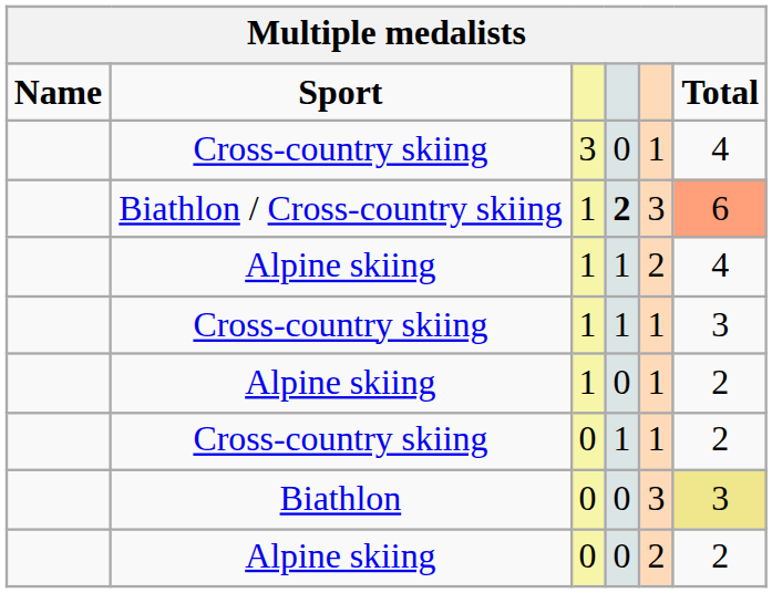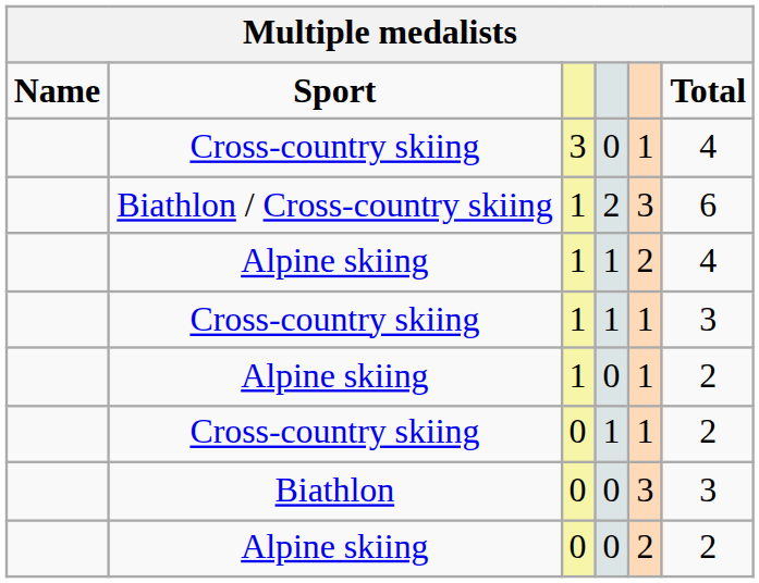Biathlon / Cross-country skiing | column 4: bold -> normal
Biathlon / Cross-country skiing | Total: lightsalmon background -> no background
Biathlon | Total: khaki background -> no background
